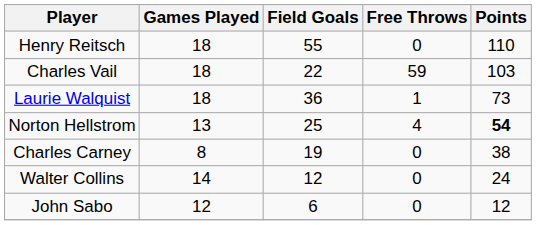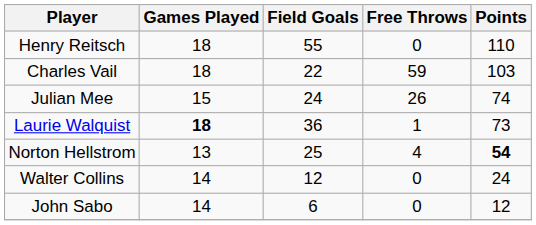+ row: Julian Mee | 15 | 24 | 26 | 74
Laurie Walquist | Games Played: normal -> bold
- row: Charles Carney | 8 | 19 | 0 | 38
John Sabo | Games Played: 12 -> 14
